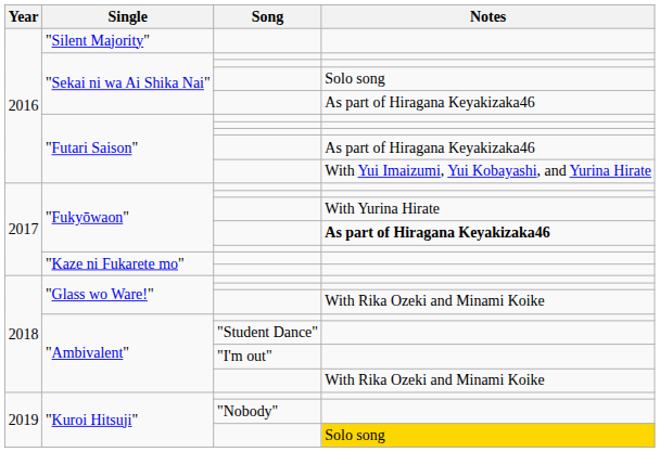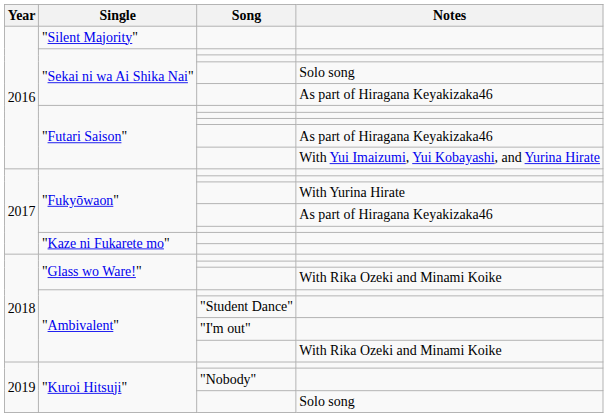"Fukyōwaon" / As part of Hiragana Keyakizaka46 | Notes: bold -> normal
"Kuroi Hitsuji" / Solo song | Notes: gold background -> no background
